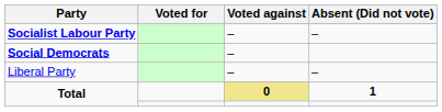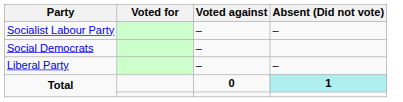Socialist Labour Party | Party: bold -> normal
Social Democrats | Party: bold -> normal
Total / 0 | Voted against: khaki background -> no background
Total / 0 | Absent (Did not vote): no background -> paleturquoise background
